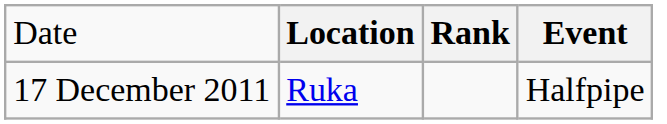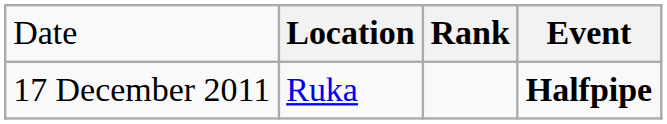17 December 2011 | column 4: normal -> bold
